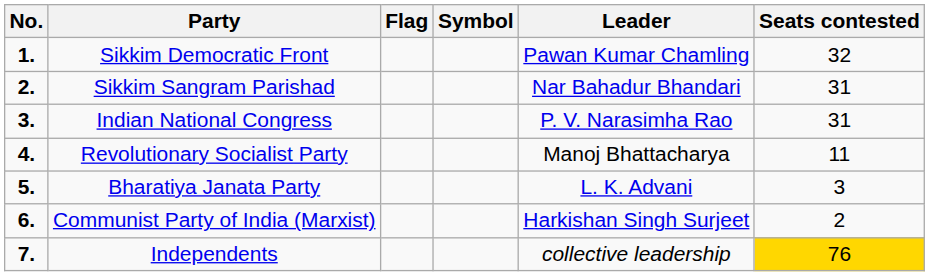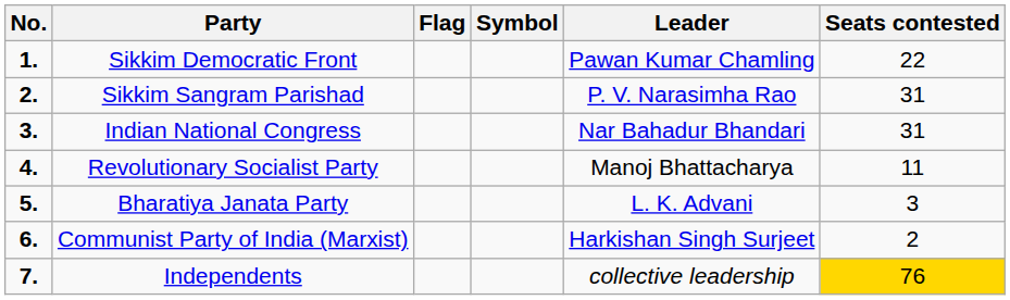Sikkim Democratic Front | Seats contested: 32 -> 22
Sikkim Sangram Parishad | Leader: Nar Bahadur Bhandari -> P. V. Narasimha Rao
Indian National Congress | Leader: P. V. Narasimha Rao -> Nar Bahadur Bhandari
